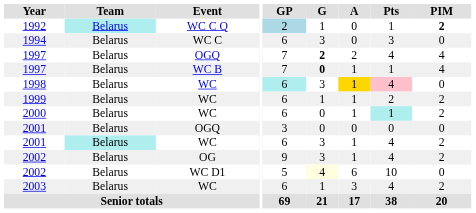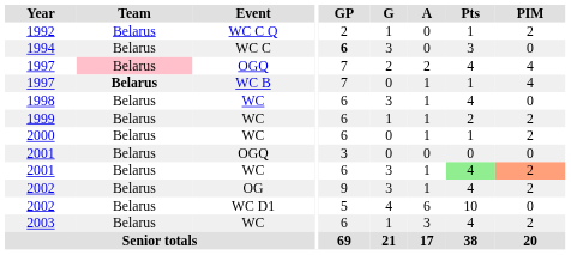1992 | Team: paleturquoise background -> no background
1992 | GP: lightblue background -> no background
1992 | PIM: bold -> normal
1994 | GP: normal -> bold
1997 / OGQ | Team: no background -> pink background
1997 / OGQ | G: bold -> normal
1997 / WC B | Team: normal -> bold
1997 / WC B | G: bold -> normal
1998 | GP: paleturquoise background -> no background
1998 | A: gold background -> no background
1998 | Pts: pink background -> no background
2000 | Pts: paleturquoise background -> no background
2001 / WC | Team: paleturquoise background -> no background
2001 / WC | Pts: no background -> lightgreen background
2001 / WC | PIM: no background -> lightsalmon background
2002 / WC D1 | G: lightyellow background -> no background
